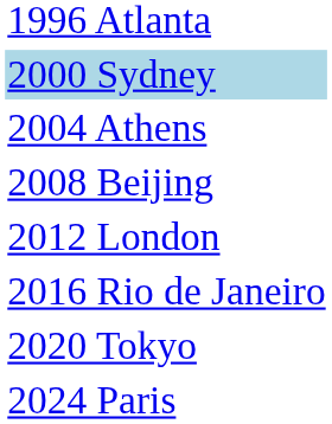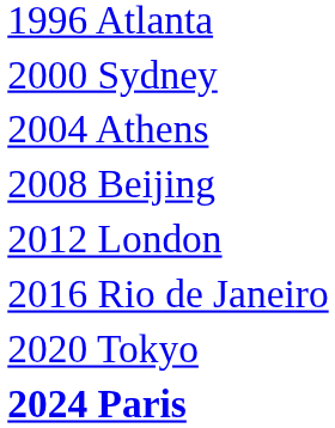2000 Sydney | column 1: lightblue background -> no background
2024 Paris | column 1: normal -> bold
